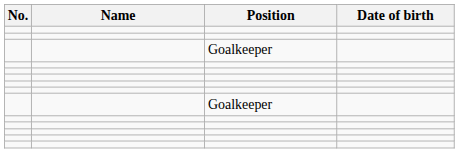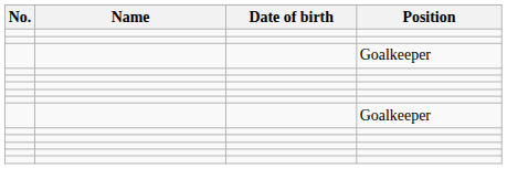columns swapped: Date of birth <-> Position
